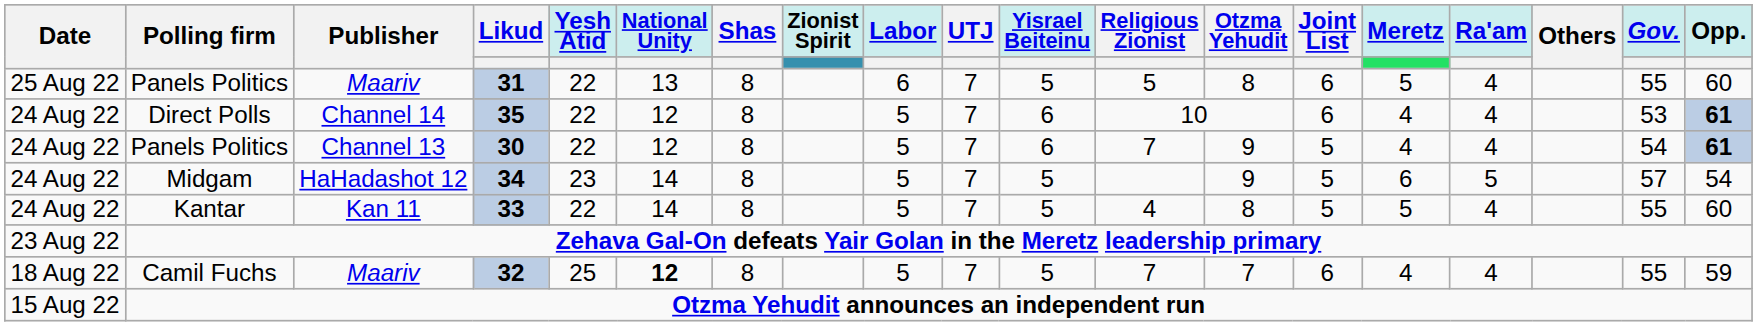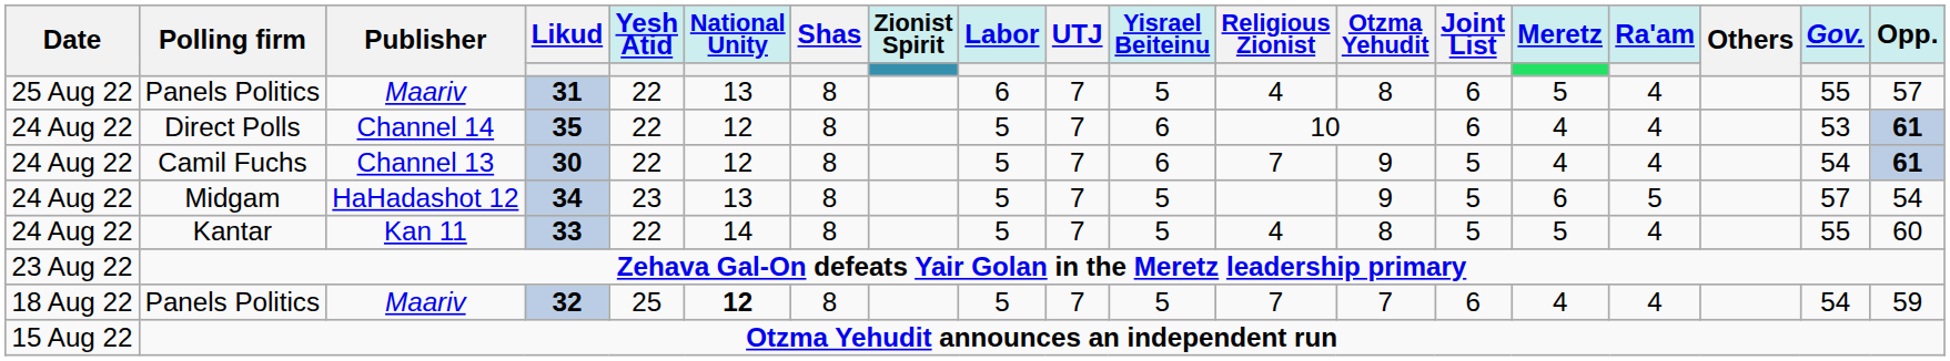31 | Religious Zionist: 5 -> 4
31 | Opp.: 60 -> 57
30 | Polling firm: Panels Politics -> Camil Fuchs
34 | National Unity: 14 -> 13
32 | Polling firm: Camil Fuchs -> Panels Politics
32 | Gov.: 55 -> 54
